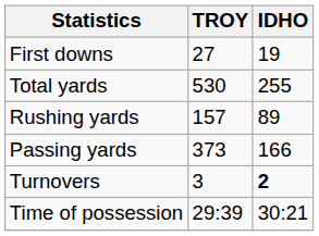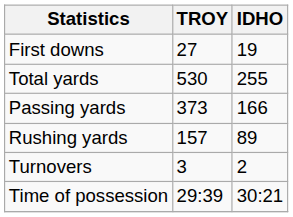rows swapped: Rushing yards <-> Passing yards
Turnovers | IDHO: bold -> normal
